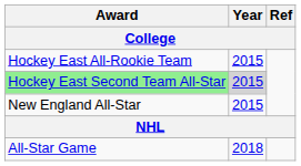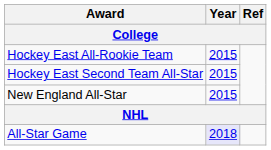row 4 | Award: lightgreen background -> no background
row 4 | Year: lightgrey background -> no background
row 7 | Year: no background -> lavender background
